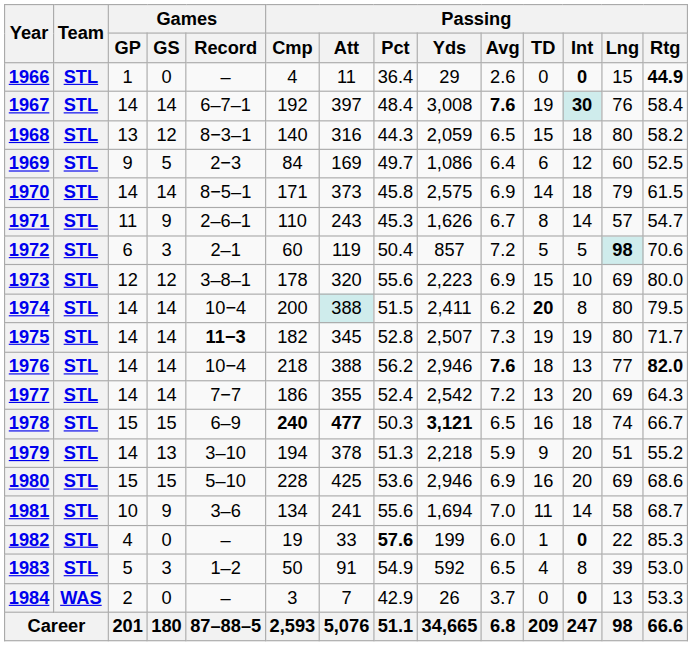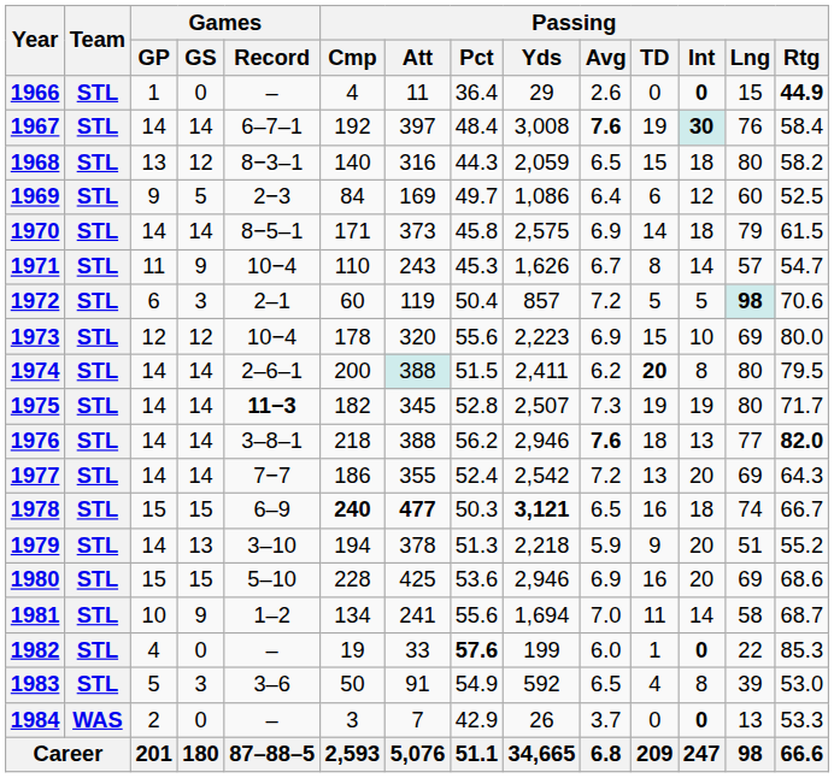1971 | Games / Record: 2–6–1 -> 10−4
1973 | Games / Record: 3–8–1 -> 10−4
1974 | Games / Record: 10−4 -> 2–6–1
1976 | Games / Record: 10−4 -> 3–8–1
1981 | Games / Record: 3–6 -> 1–2
1983 | Games / Record: 1–2 -> 3–6
